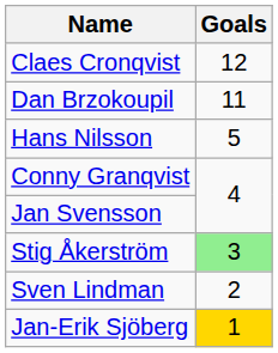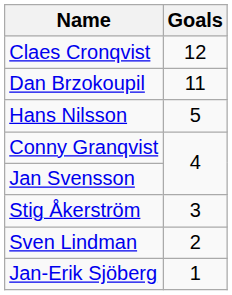Stig Åkerström | Goals: lightgreen background -> no background
Jan-Erik Sjöberg | Goals: gold background -> no background
